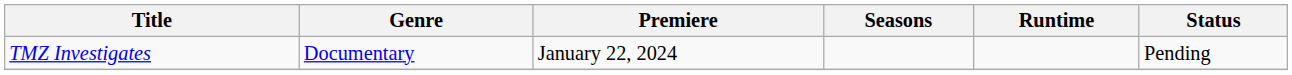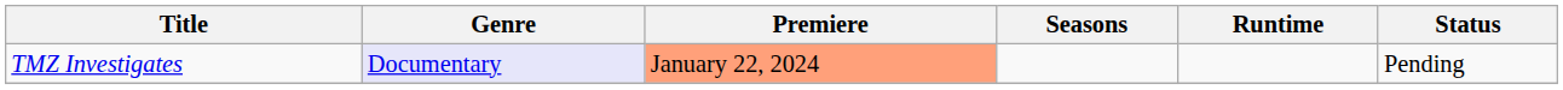TMZ Investigates | Genre: no background -> lavender background
TMZ Investigates | Premiere: no background -> lightsalmon background
